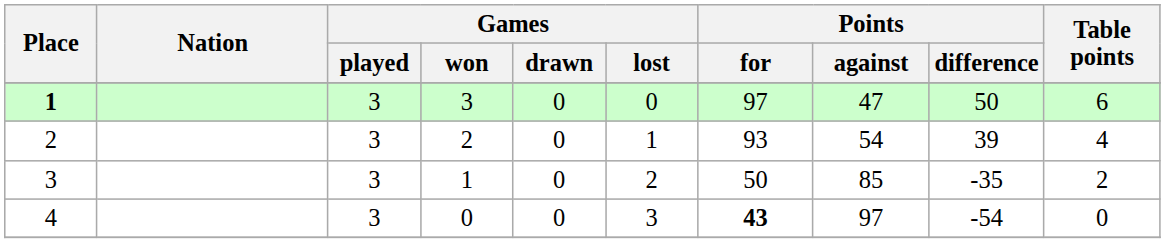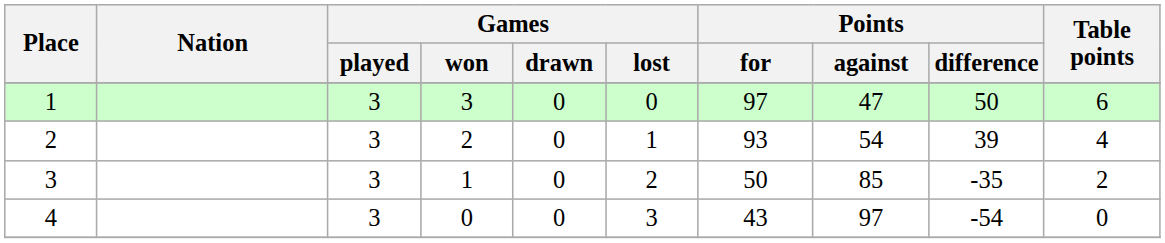row 3 | Place: bold -> normal
row 6 | Points / for: bold -> normal
